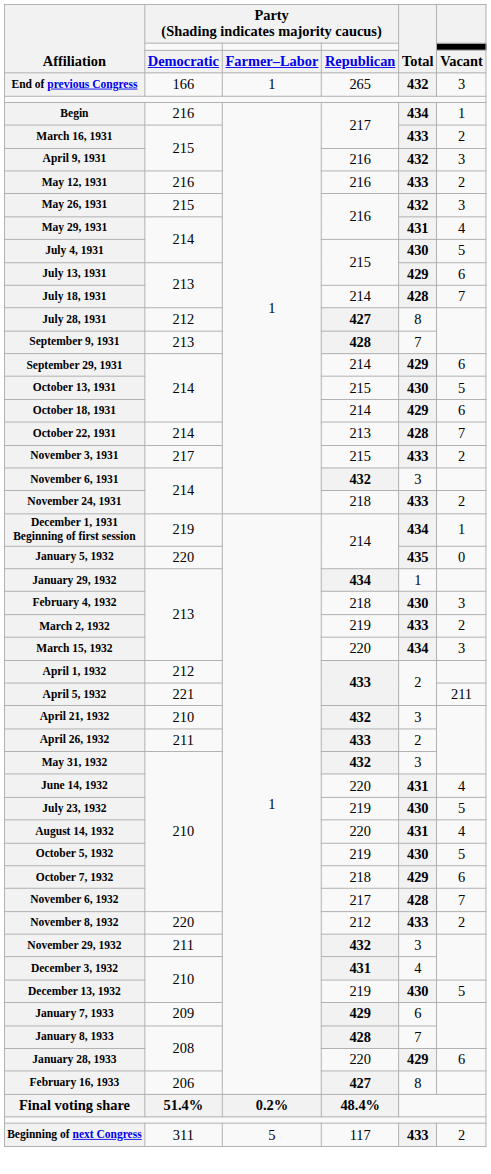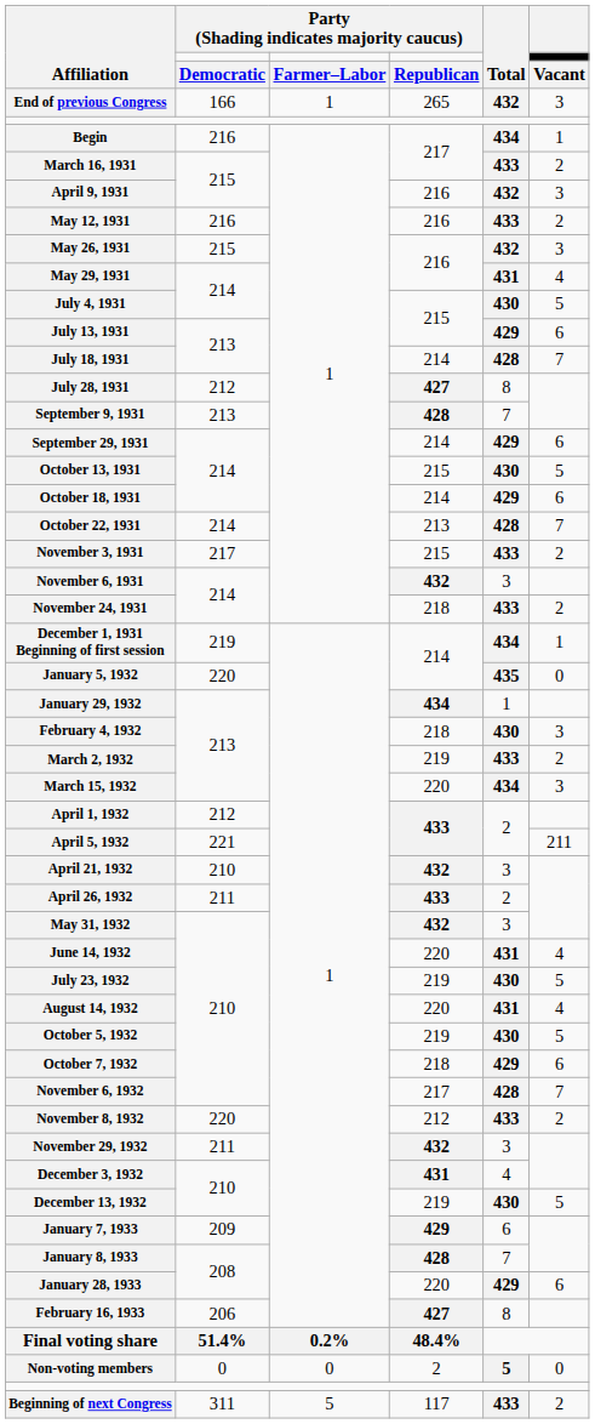+ row: Non-voting members | 0 | 0 | 2 | 5 | 0
